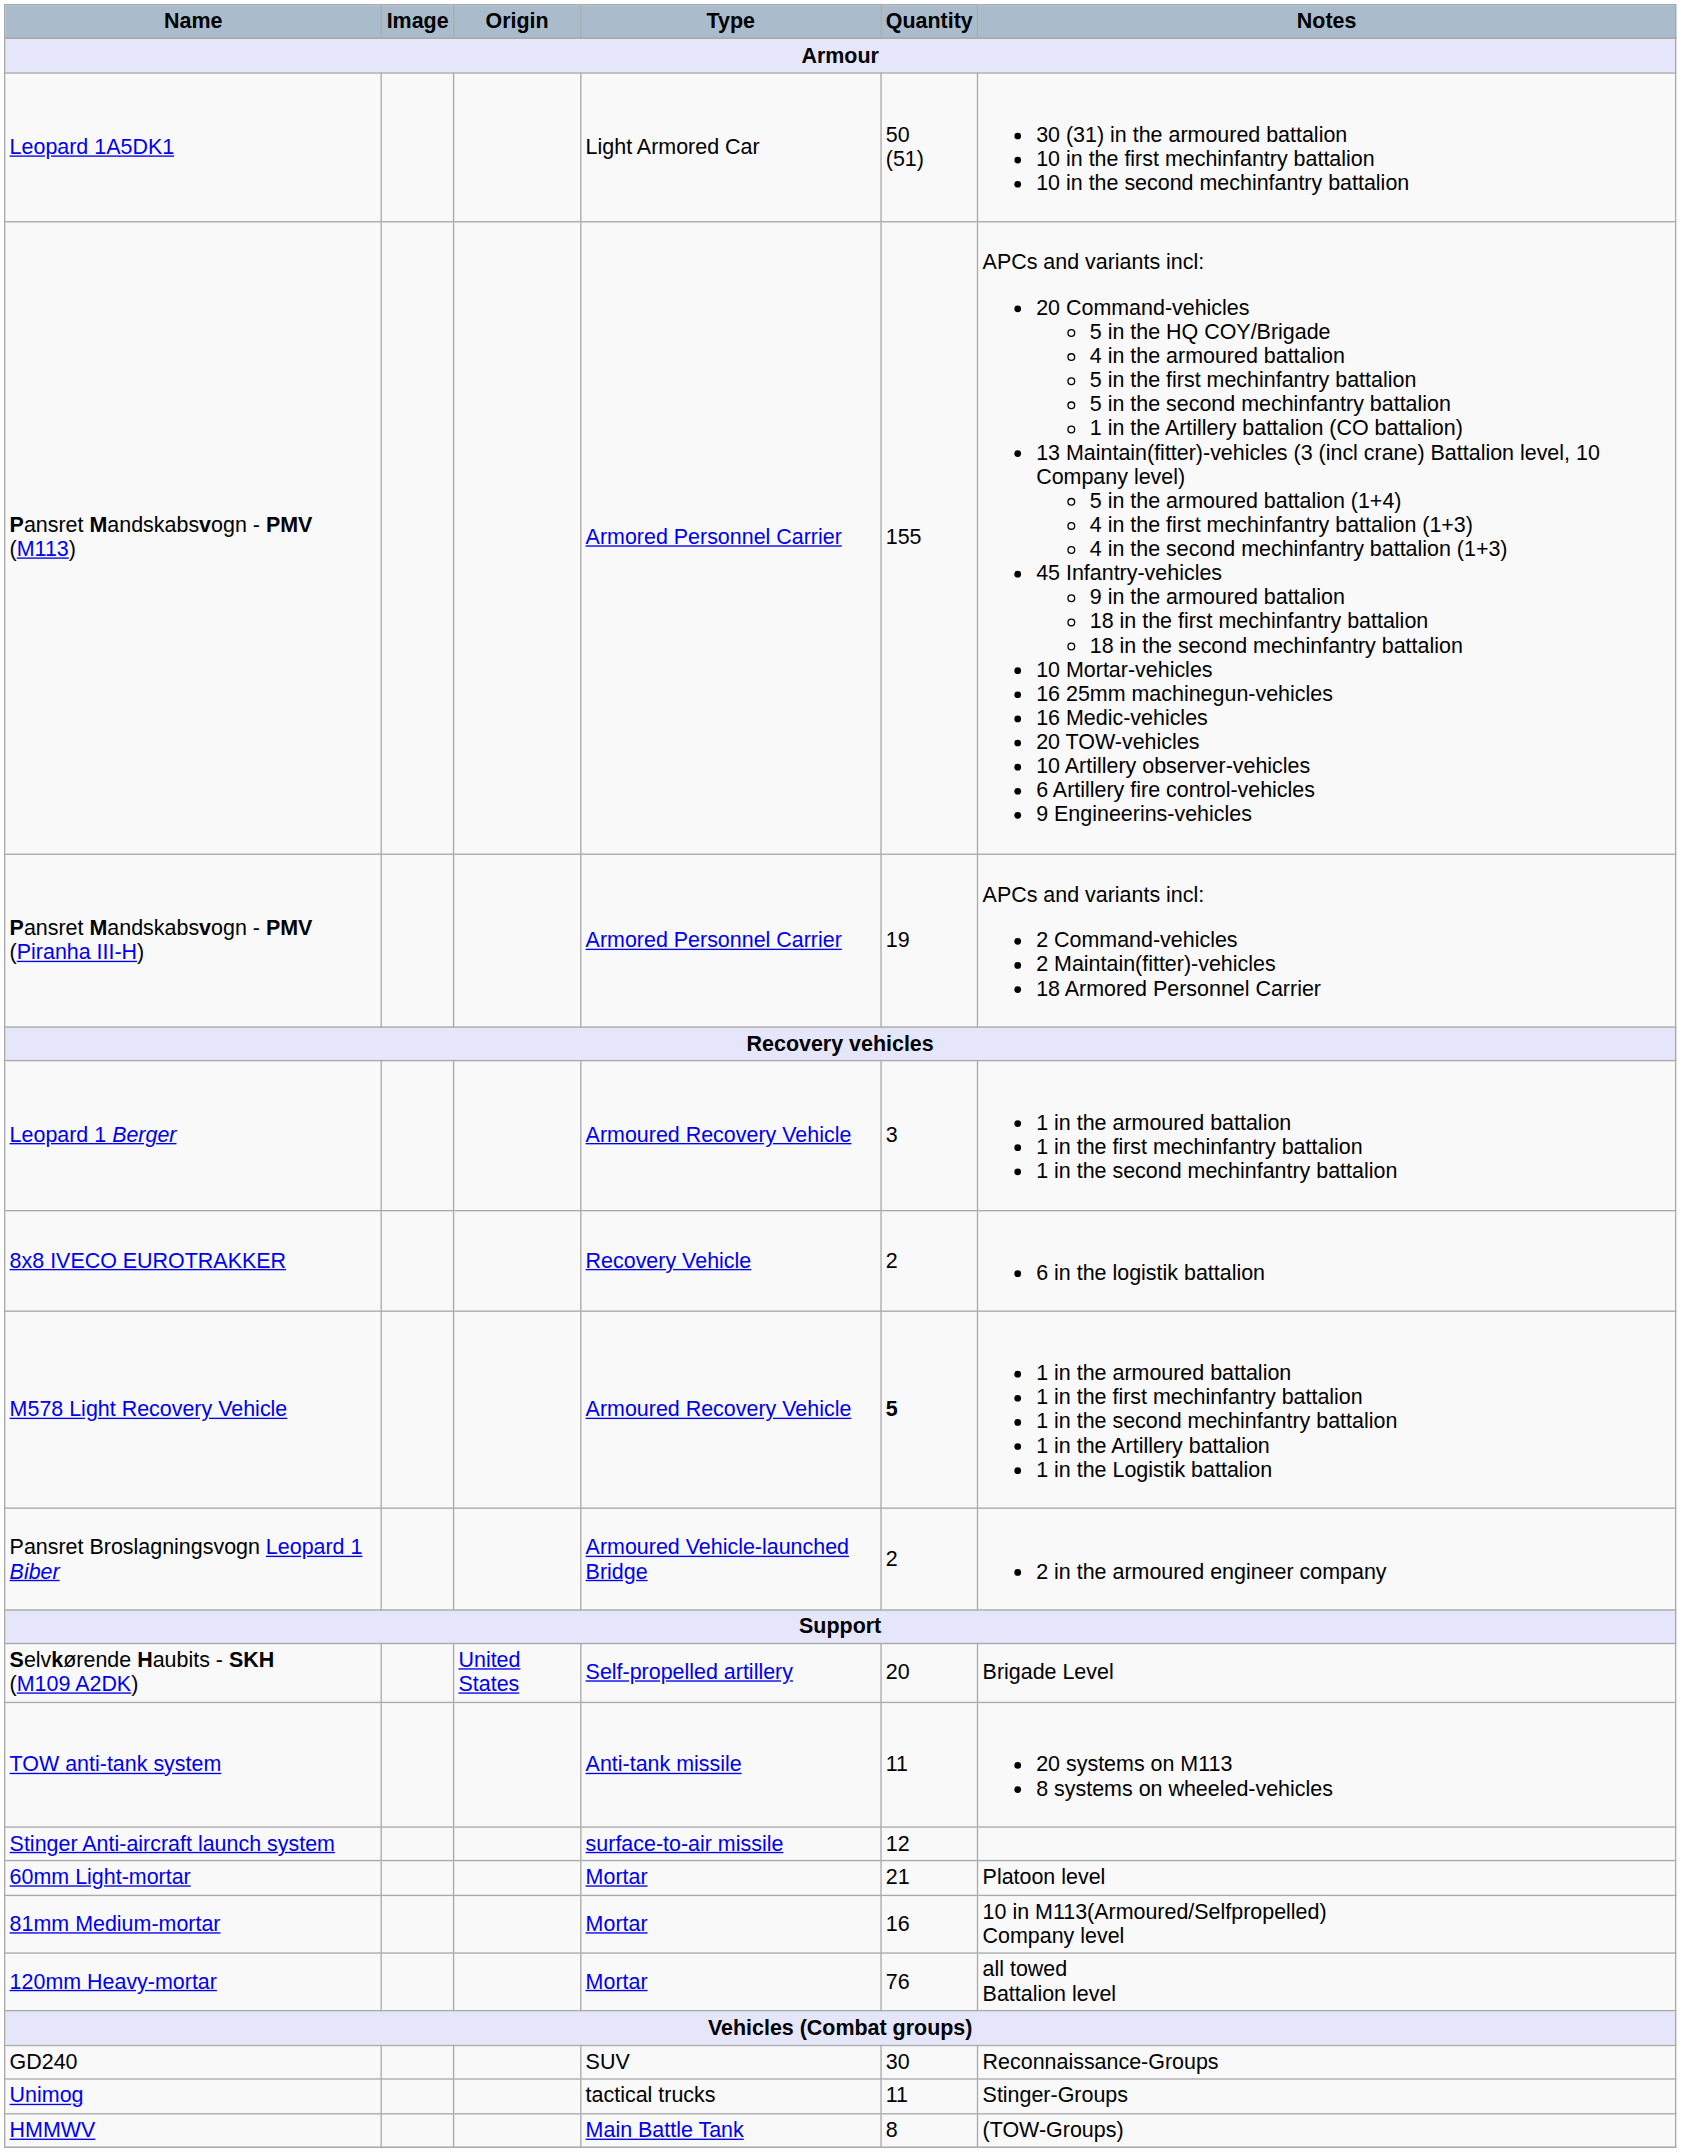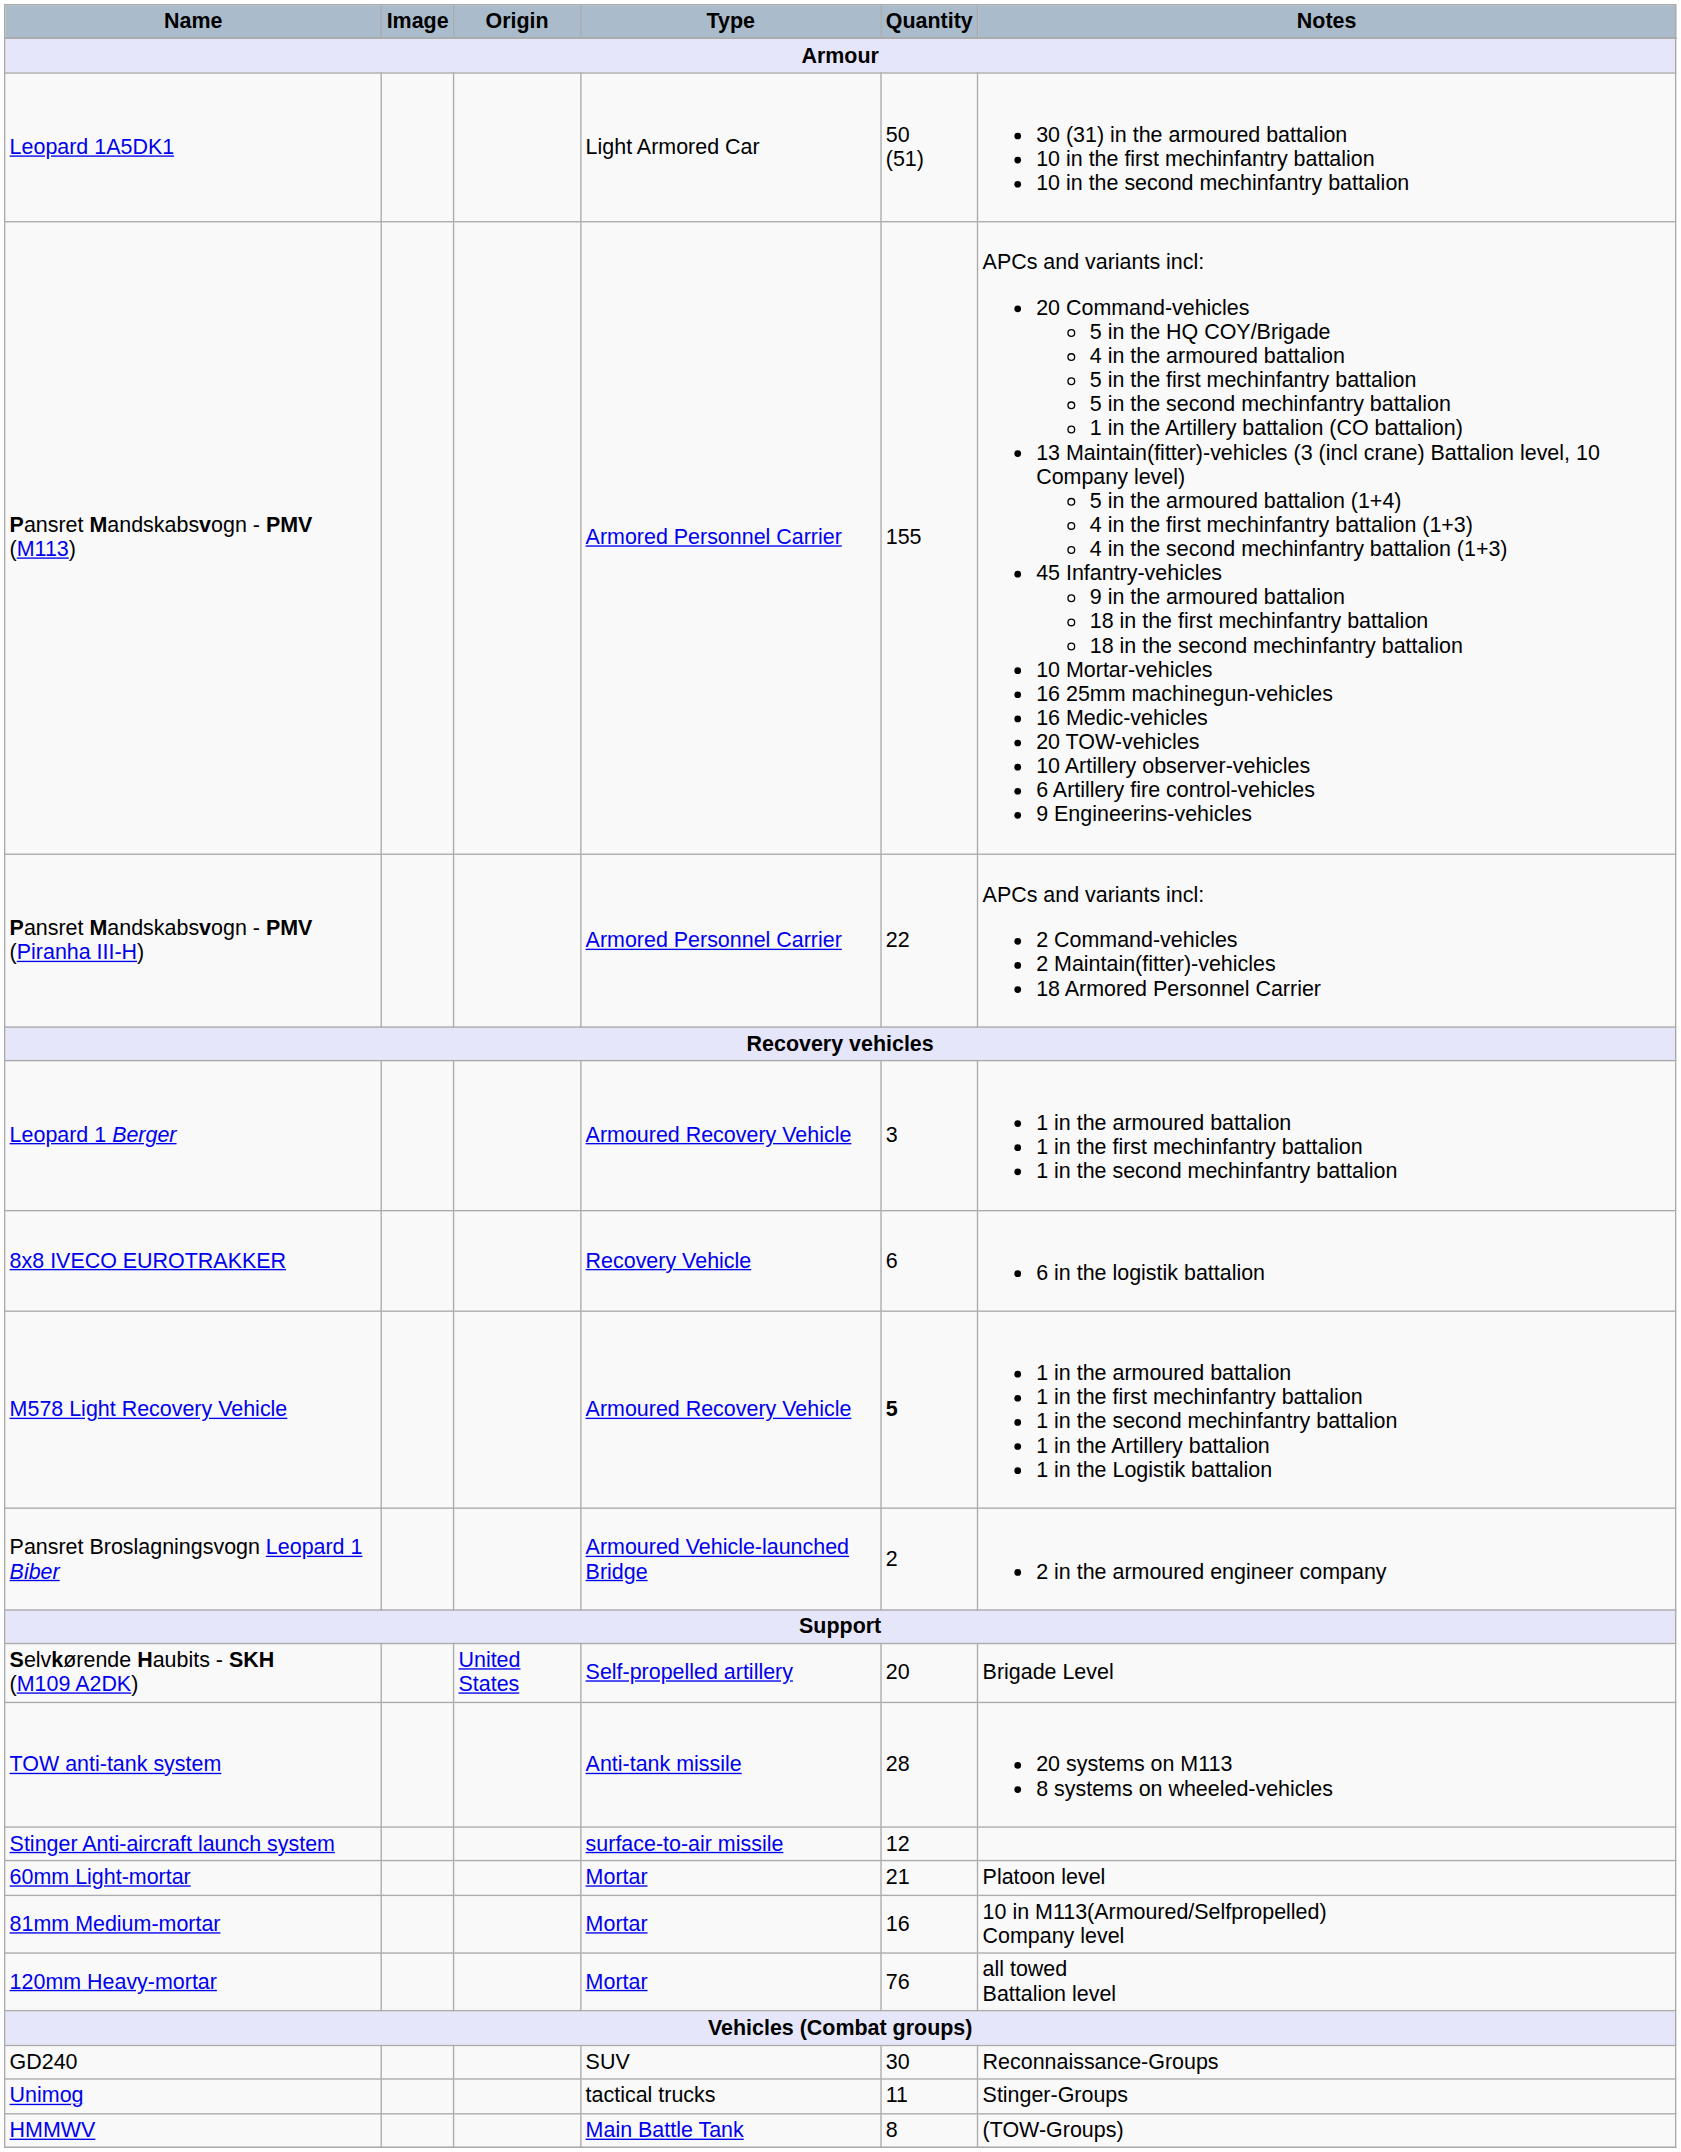Pansret Mandskabsvogn - PMV (Piranha III-H) | Quantity: 19 -> 22
8x8 IVECO EUROTRAKKER | Quantity: 2 -> 6
TOW anti-tank system | Quantity: 11 -> 28
